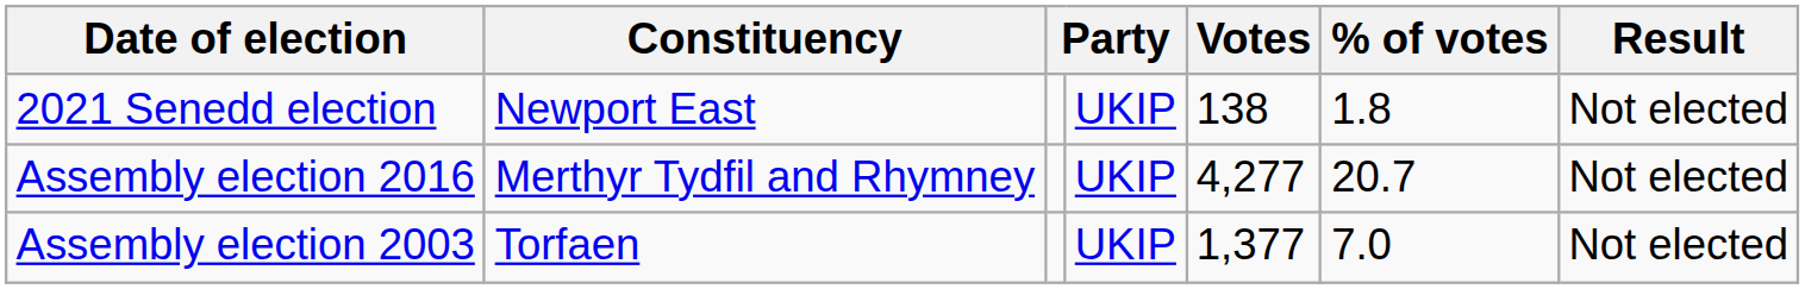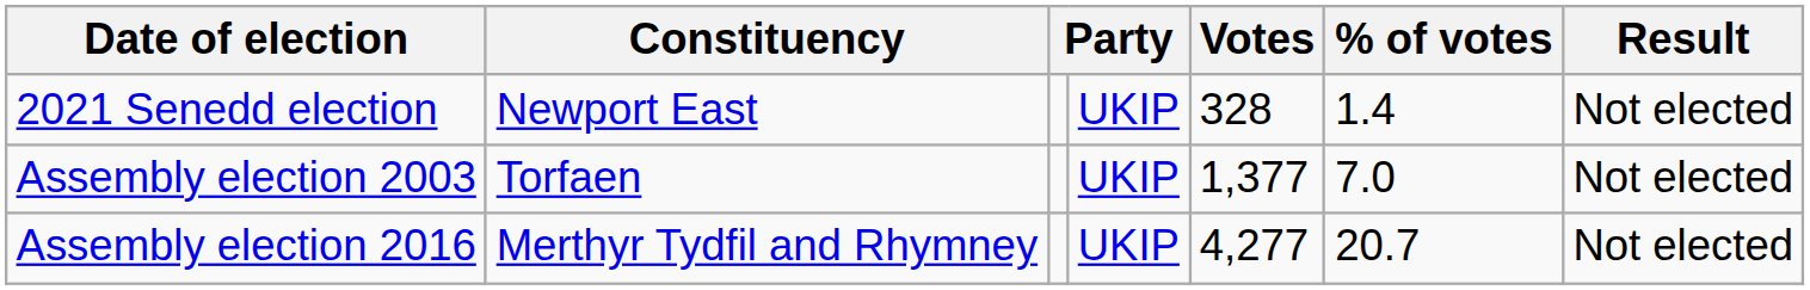2021 Senedd election | Votes: 138 -> 328
2021 Senedd election | % of votes: 1.8 -> 1.4
rows swapped: Assembly election 2016 <-> Assembly election 2003
